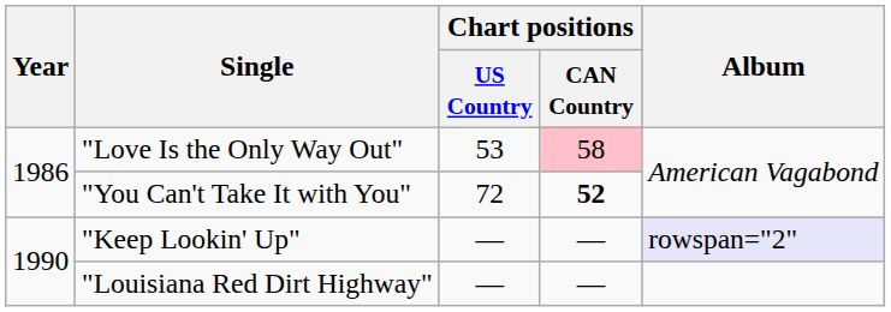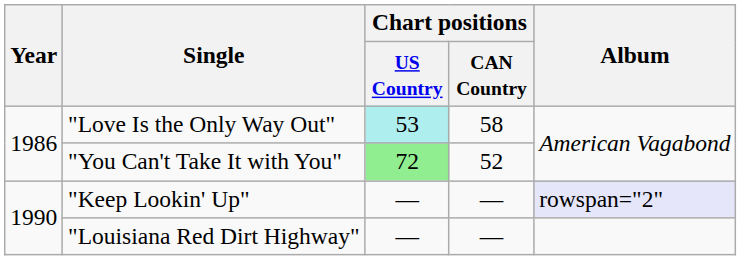"Love Is the Only Way Out" | Chart positions / US Country: no background -> paleturquoise background
"Love Is the Only Way Out" | Chart positions / CAN Country: pink background -> no background
"You Can't Take It with You" | Chart positions / US Country: no background -> lightgreen background
"You Can't Take It with You" | Chart positions / CAN Country: bold -> normal
